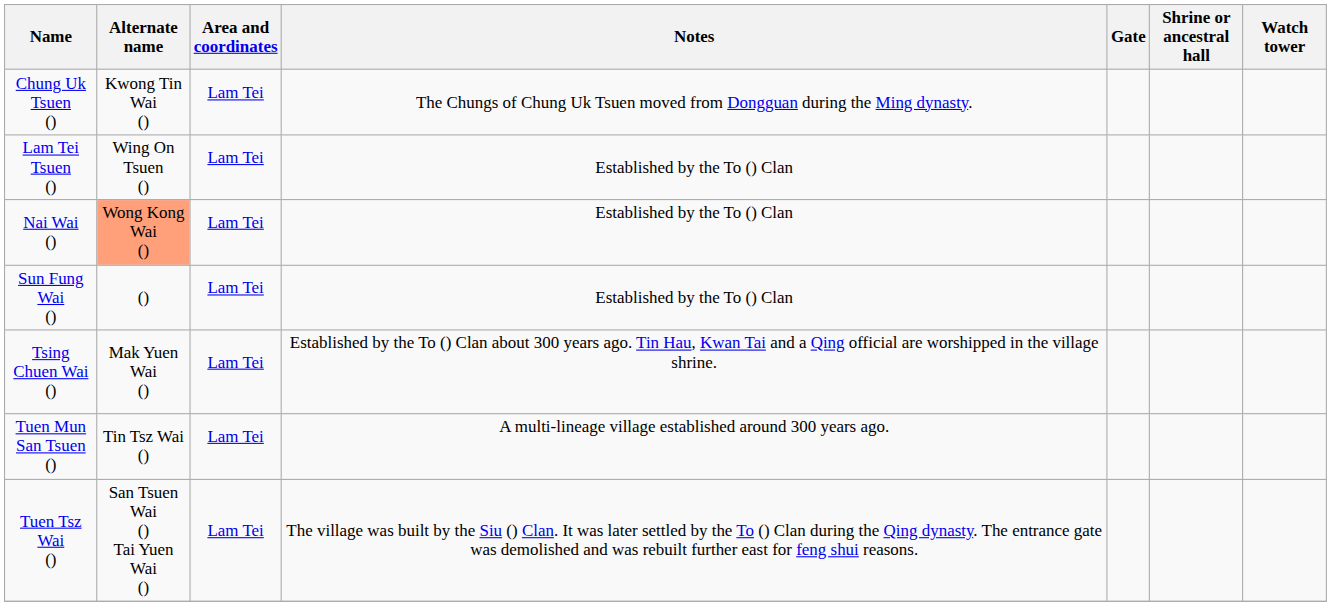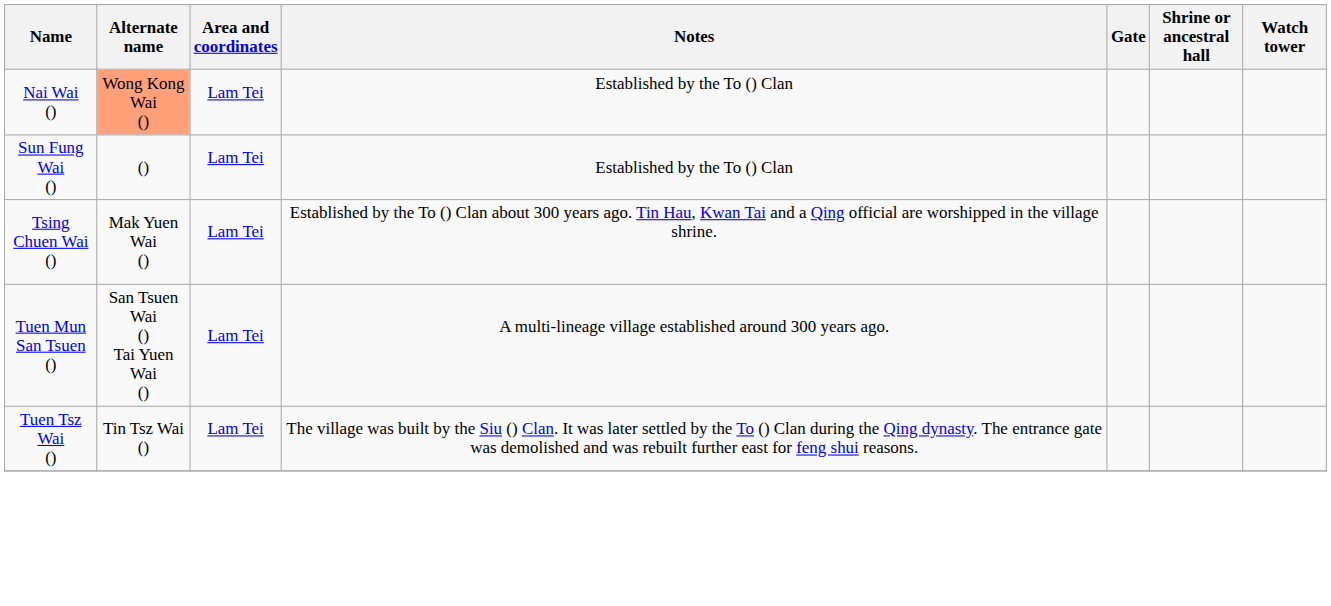- row: Chung Uk Tsuen () | Kwong Tin Wai () | Lam Tei | The Chungs of Chung Uk Tsuen moved from Dongguan during the Ming dynasty.
- row: Lam Tei Tsuen () | Wing On Tsuen () | Lam Tei | Established by the To () Clan
Tuen Mun San Tsuen () | Alternate name: Tin Tsz Wai () -> San Tsuen Wai () Tai Yuen Wai ()
Tuen Tsz Wai () | Alternate name: San Tsuen Wai () Tai Yuen Wai () -> Tin Tsz Wai ()
